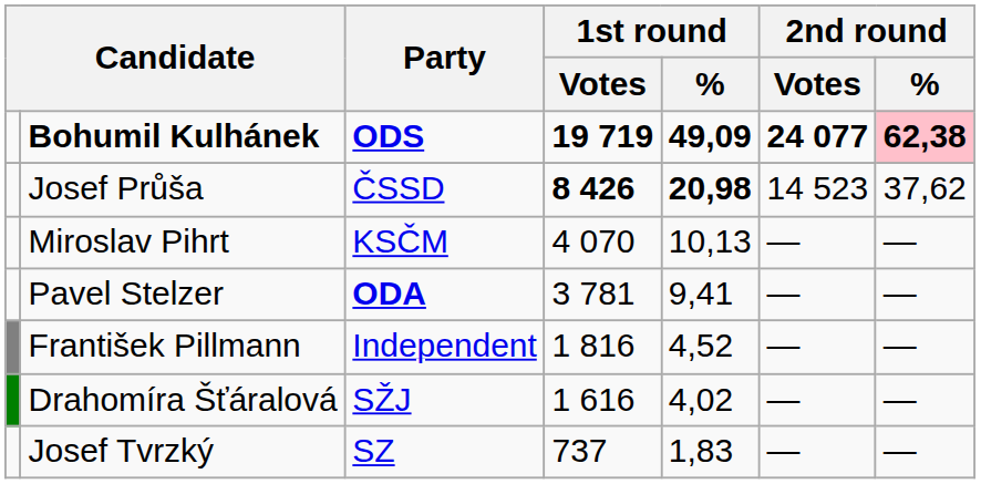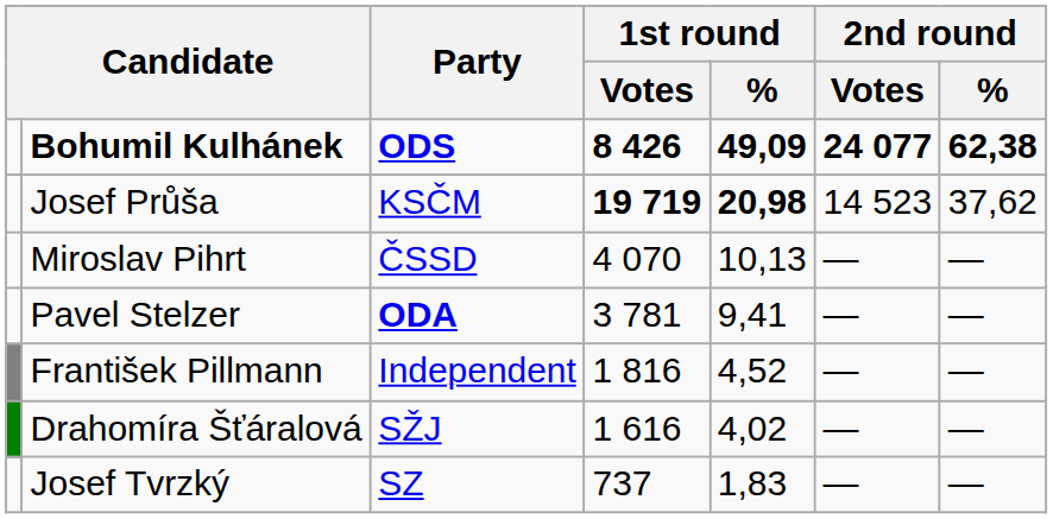Bohumil Kulhánek | 1st round / Votes: 19 719 -> 8 426
Bohumil Kulhánek | 2nd round / %: pink background -> no background
Josef Průša | Party: ČSSD -> KSČM
Josef Průša | 1st round / Votes: 8 426 -> 19 719
Miroslav Pihrt | Party: KSČM -> ČSSD
